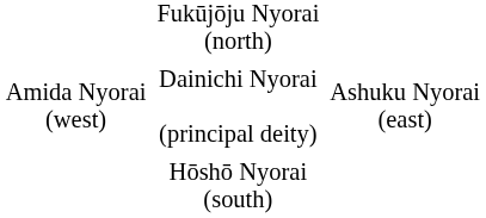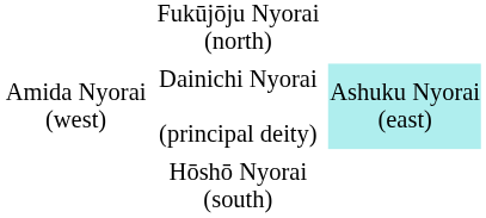Amida Nyorai (west) | column 3: no background -> paleturquoise background
